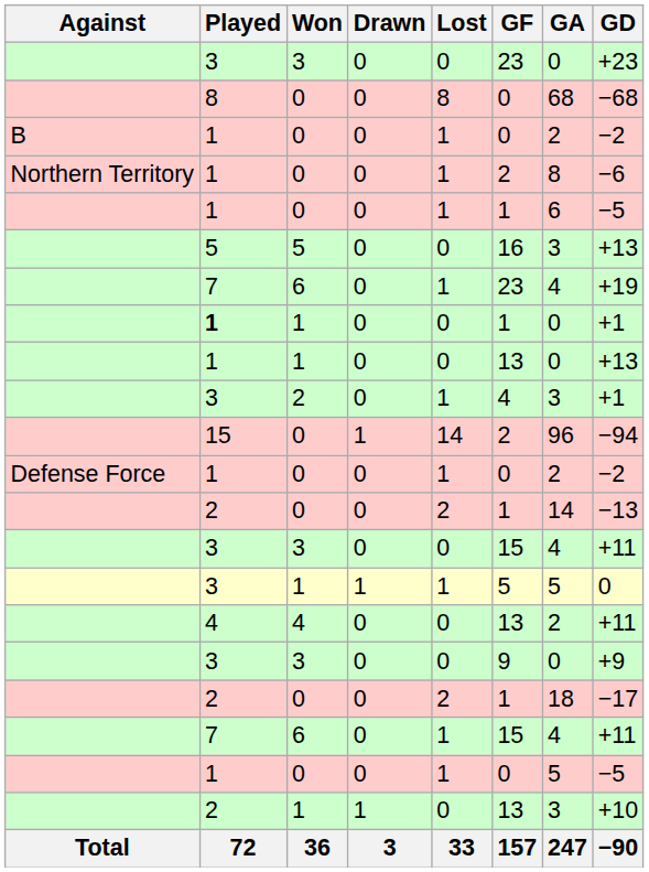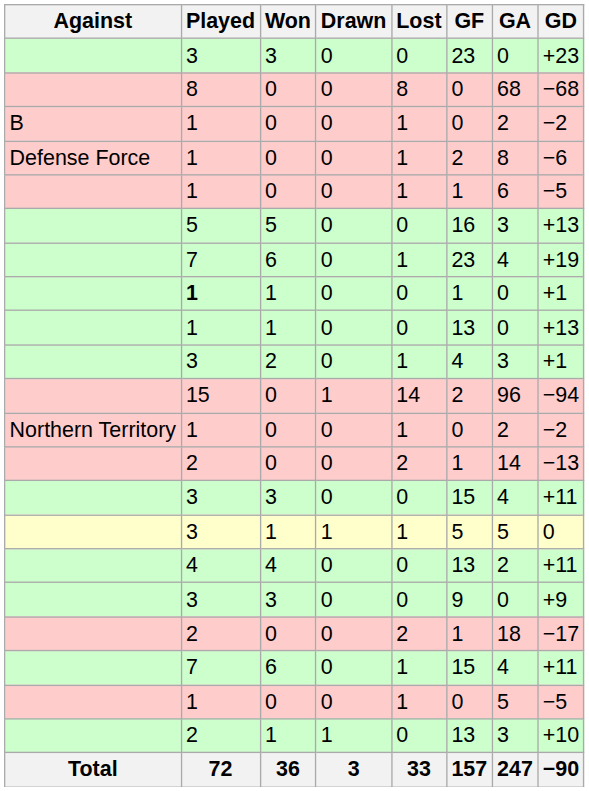row 5 | Against: Northern Territory -> Defense Force
row 13 | Against: Defense Force -> Northern Territory
